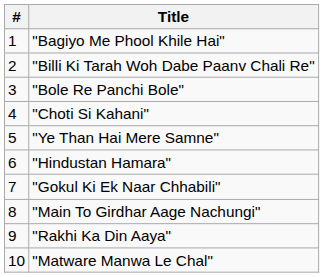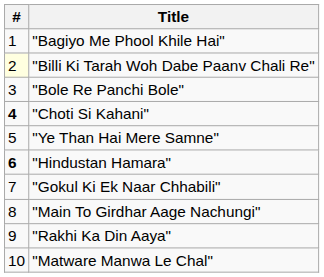"Billi Ki Tarah Woh Dabe Paanv Chali Re" | #: no background -> lightyellow background
"Choti Si Kahani" | #: normal -> bold
"Hindustan Hamara" | #: normal -> bold
